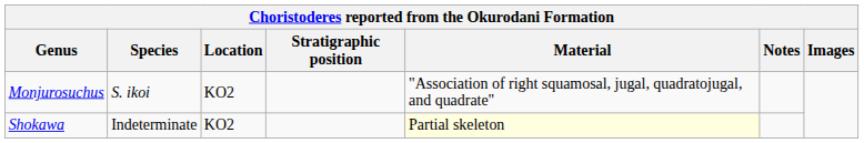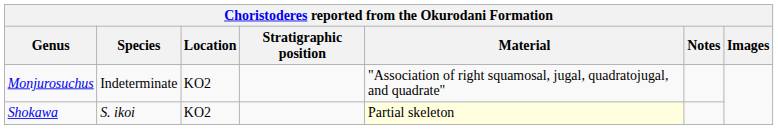Monjurosuchus | Species: S. ikoi -> Indeterminate
Shokawa | Species: Indeterminate -> S. ikoi
